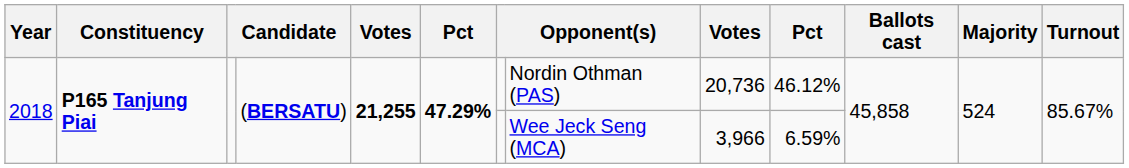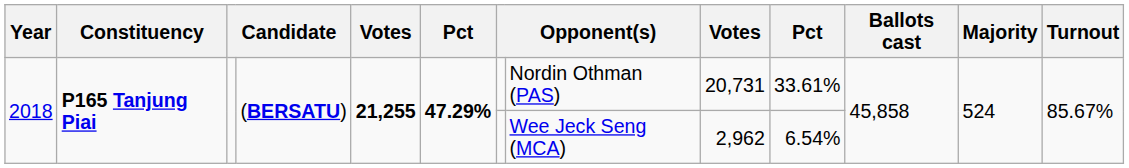row 2 | column 9: 20,736 -> 20,731
row 2 | column 10: 46.12% -> 33.61%
row 3 | column 9: 3,966 -> 2,962
row 3 | column 10: 6.59% -> 6.54%
